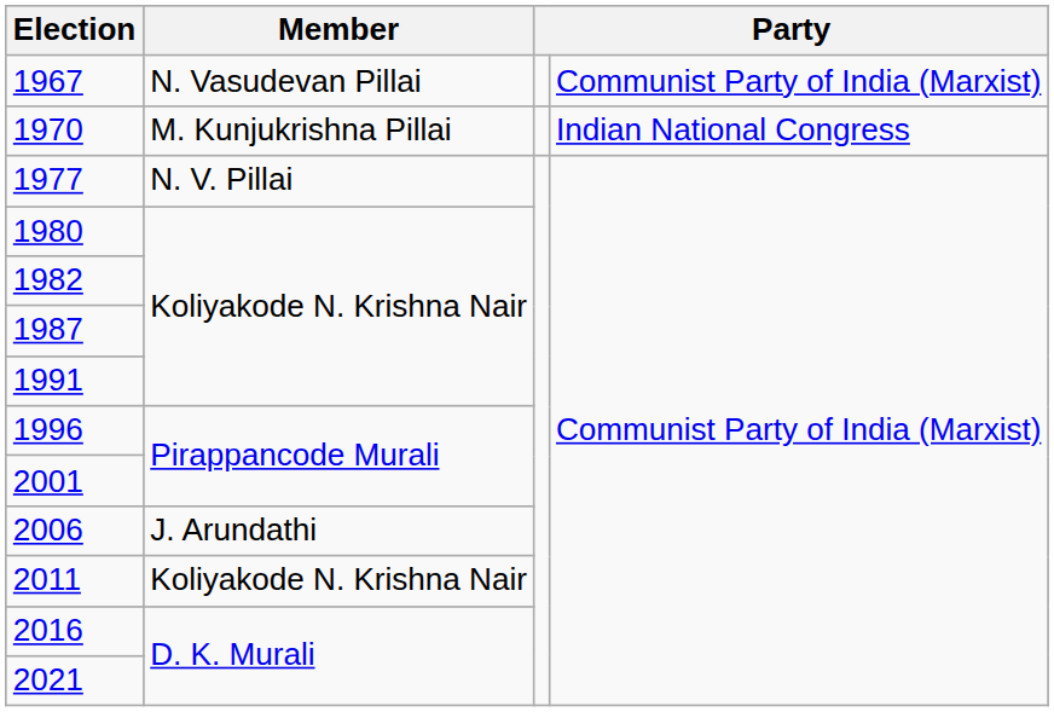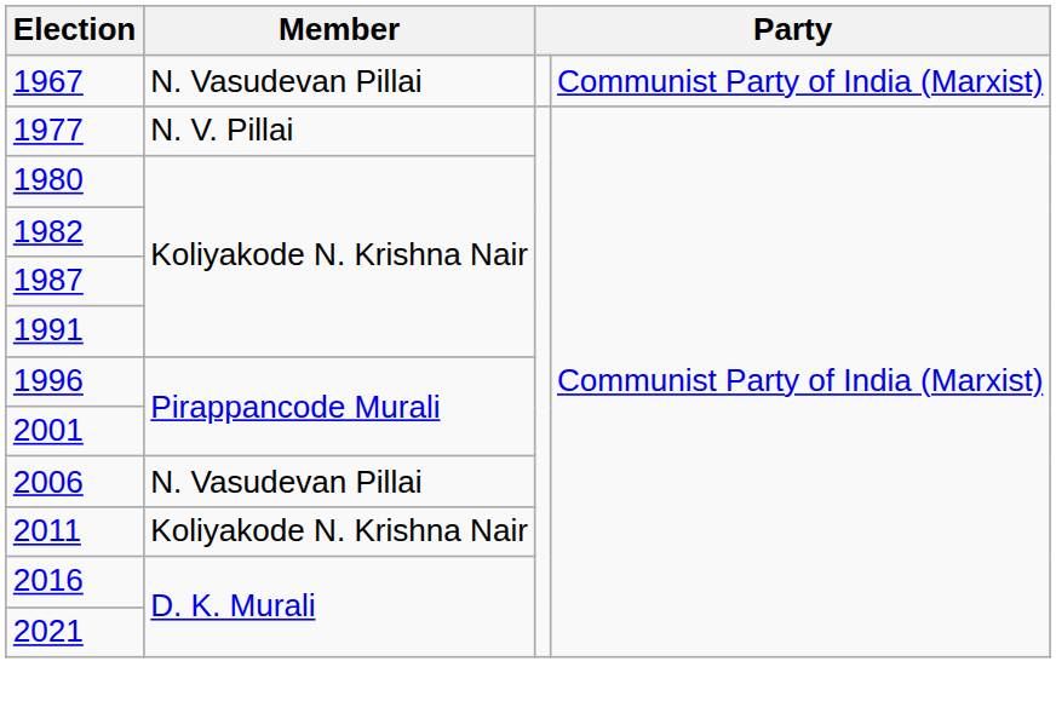- row: 1970 | M. Kunjukrishna Pillai | Indian National Congress
2006 | Member: J. Arundathi -> N. Vasudevan Pillai
